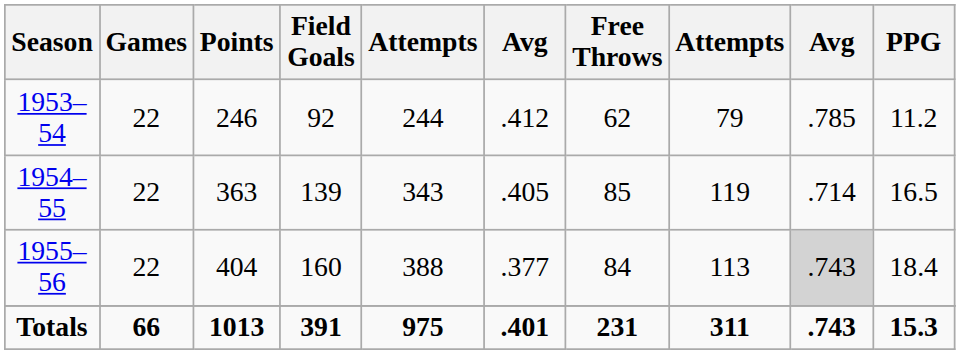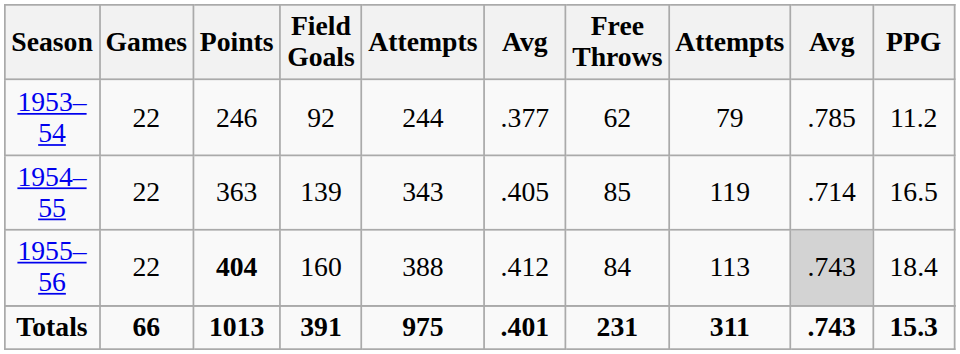1953–54 | column 6: .412 -> .377
1955–56 | Points: normal -> bold
1955–56 | column 6: .377 -> .412
